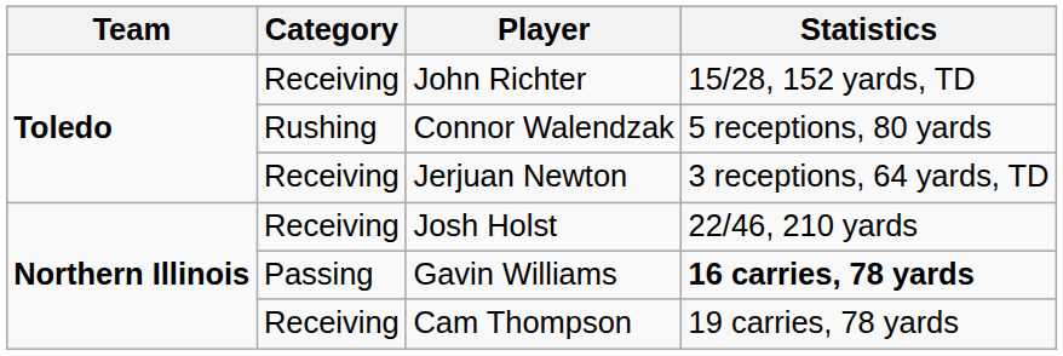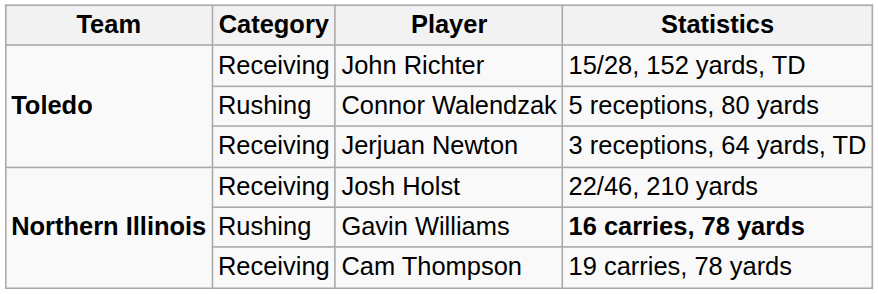Gavin Williams | Category: Passing -> Rushing
